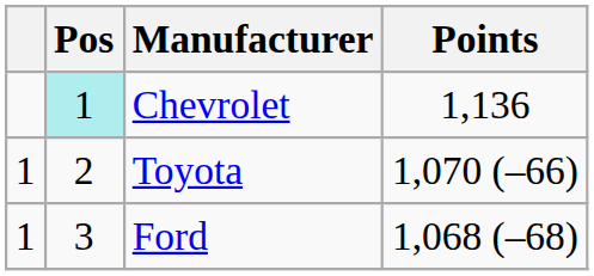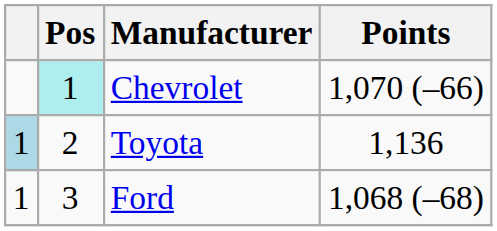Chevrolet | Points: 1,136 -> 1,070 (–66)
Toyota | column 1: no background -> lightblue background
Toyota | Points: 1,070 (–66) -> 1,136
